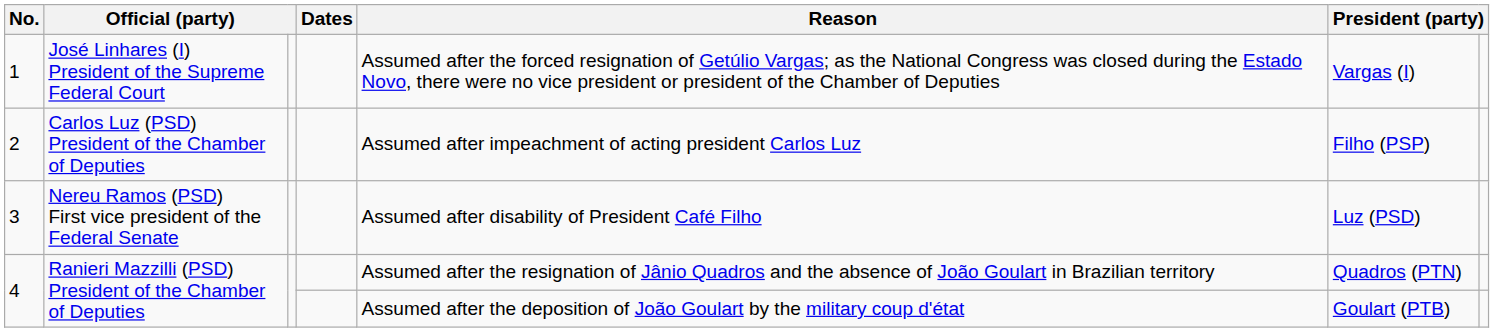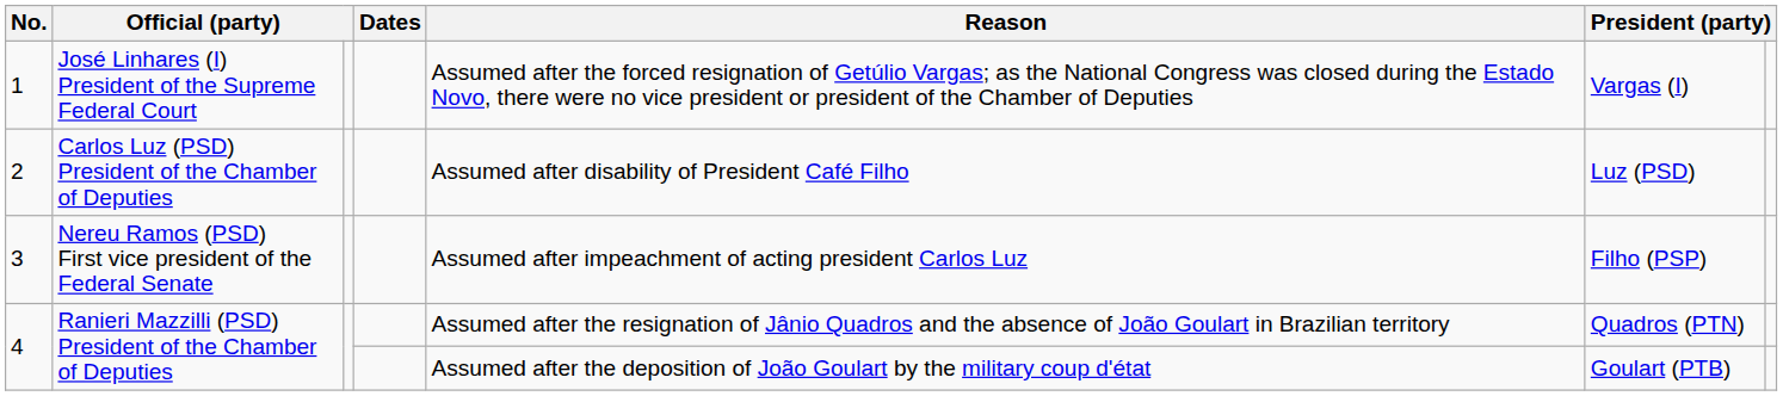2 | Reason: Assumed after impeachment of acting president Carlos Luz -> Assumed after disability of President Café Filho
2 | column 6: Filho (PSP) -> Luz (PSD)
3 | Reason: Assumed after disability of President Café Filho -> Assumed after impeachment of acting president Carlos Luz
3 | column 6: Luz (PSD) -> Filho (PSP)
